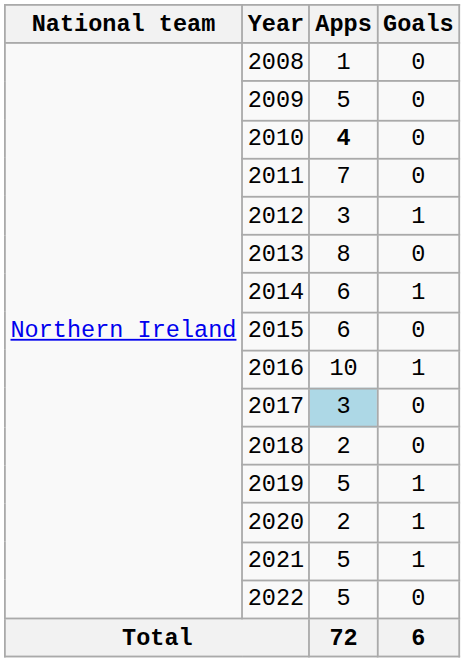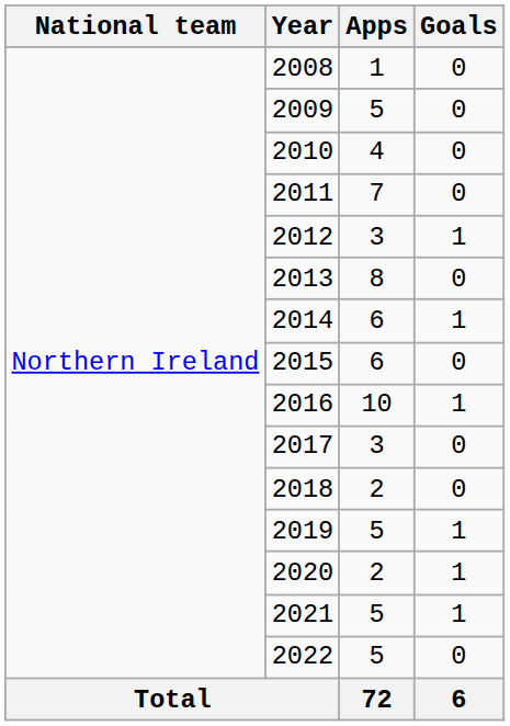2010 | Apps: bold -> normal
2017 | Apps: lightblue background -> no background
